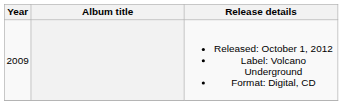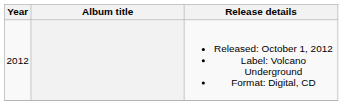row 2 | Year: 2009 -> 2012
